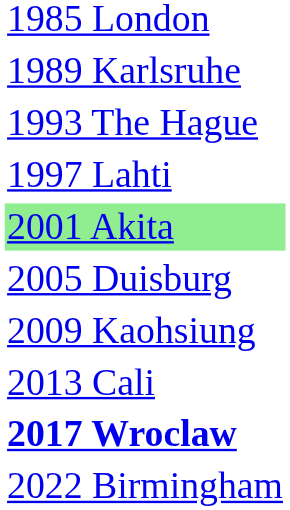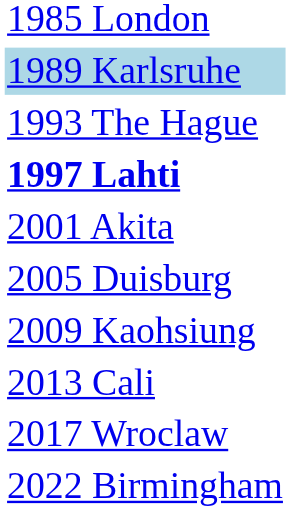1989 Karlsruhe | column 1: no background -> lightblue background
1997 Lahti | column 1: normal -> bold
2001 Akita | column 1: lightgreen background -> no background
2017 Wroclaw | column 1: bold -> normal
